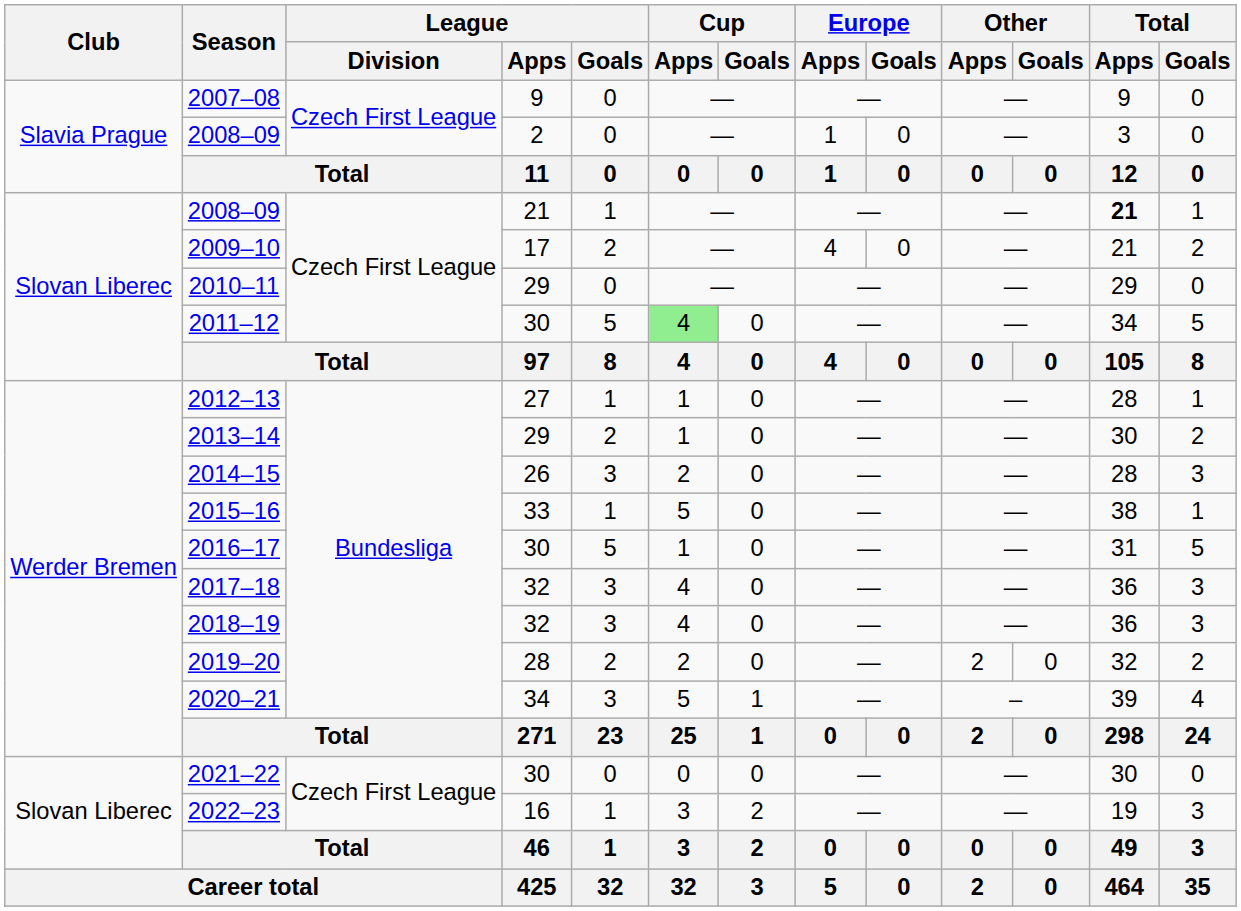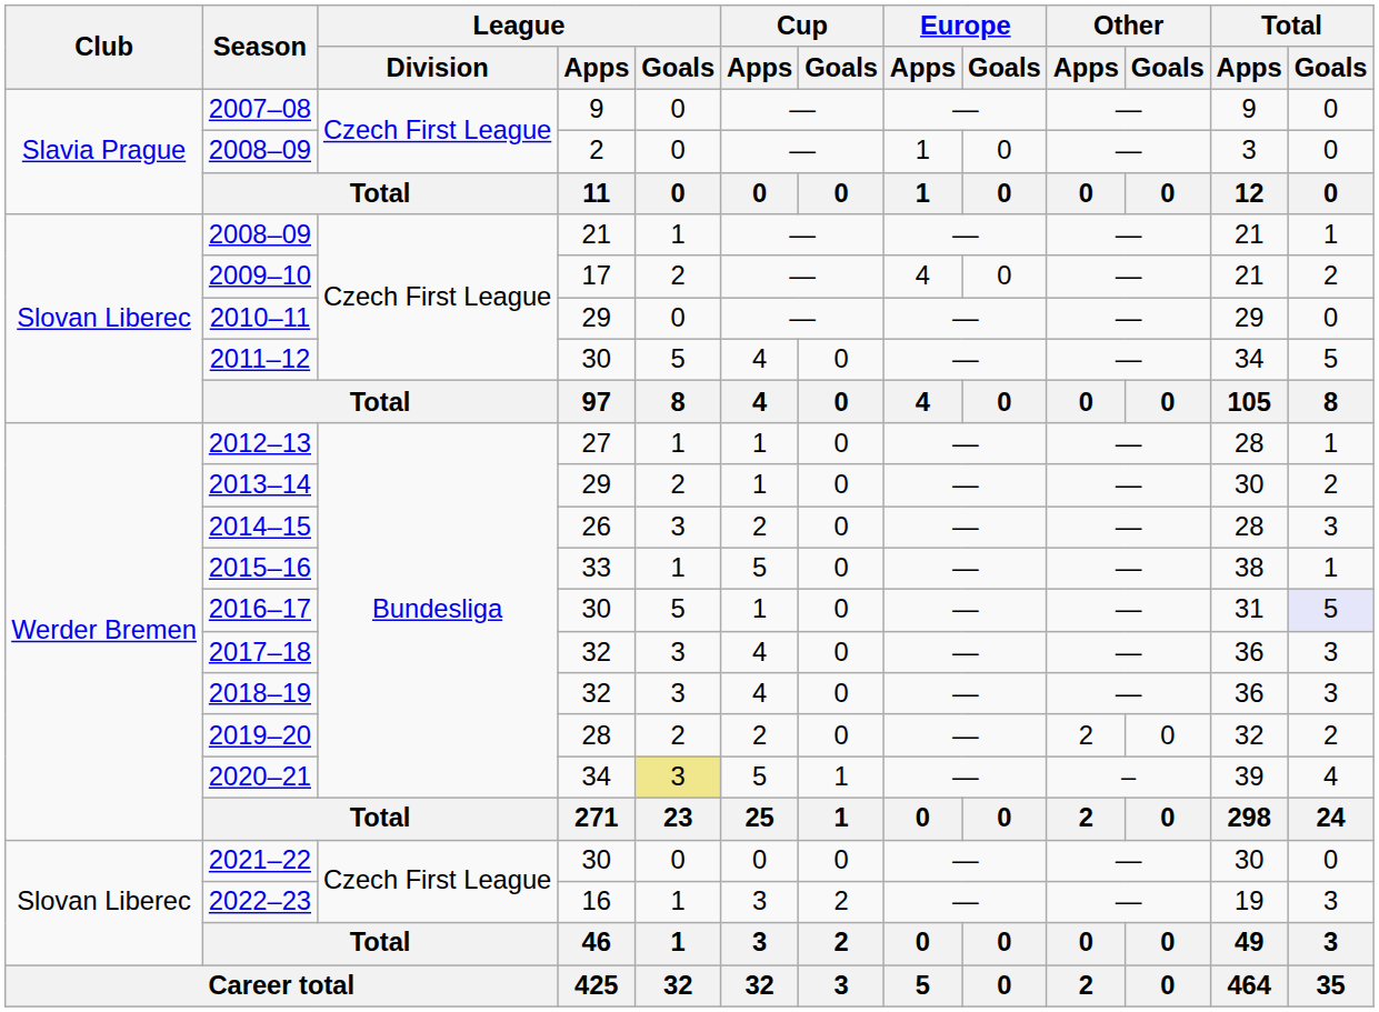2008–09 / 21 | Total / Apps: bold -> normal
2011–12 | Cup / Apps: lightgreen background -> no background
2016–17 | Total / Goals: no background -> lavender background
2020–21 | League / Goals: no background -> khaki background
